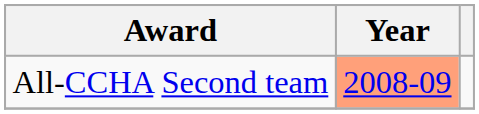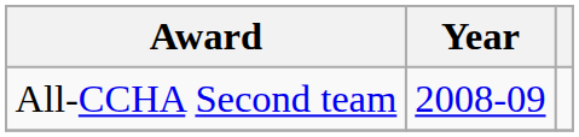row 2 | Year: lightsalmon background -> no background
